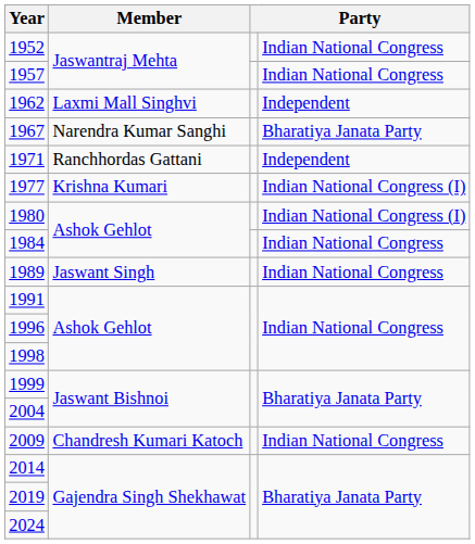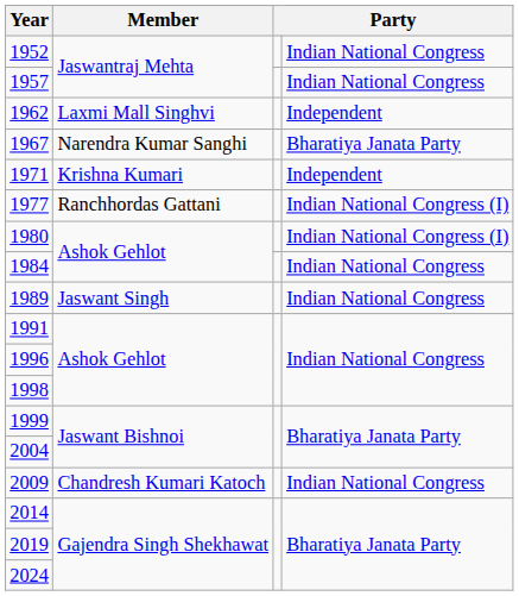1971 | Member: Ranchhordas Gattani -> Krishna Kumari
1977 | Member: Krishna Kumari -> Ranchhordas Gattani
